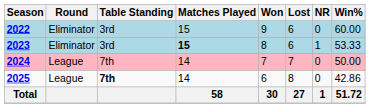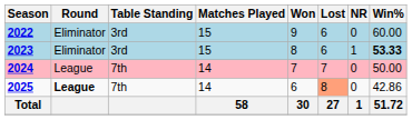2023 | Matches Played: bold -> normal
2023 | Win%: normal -> bold
2025 | Round: normal -> bold
2025 | Table Standing: bold -> normal
2025 | Lost: no background -> lightsalmon background
